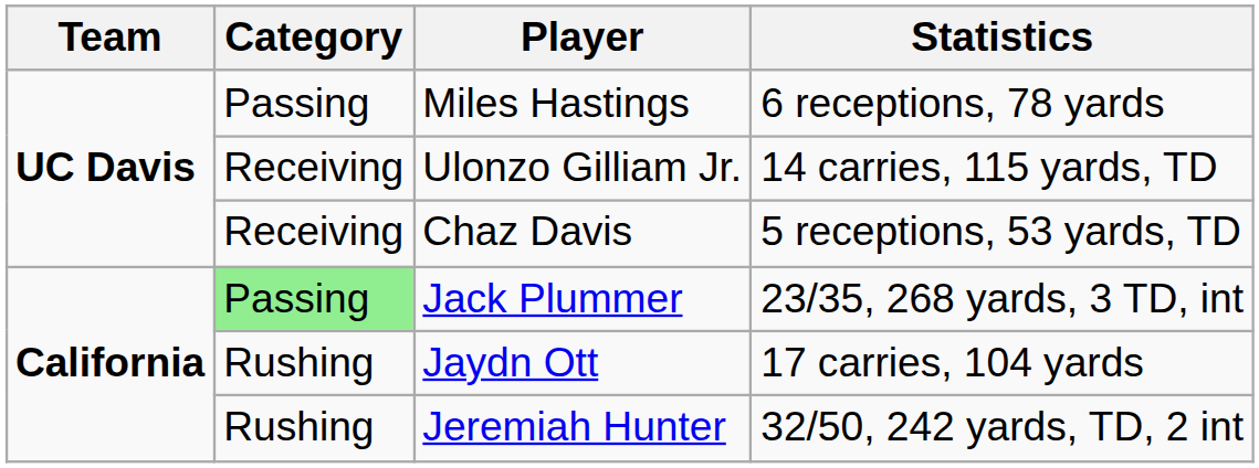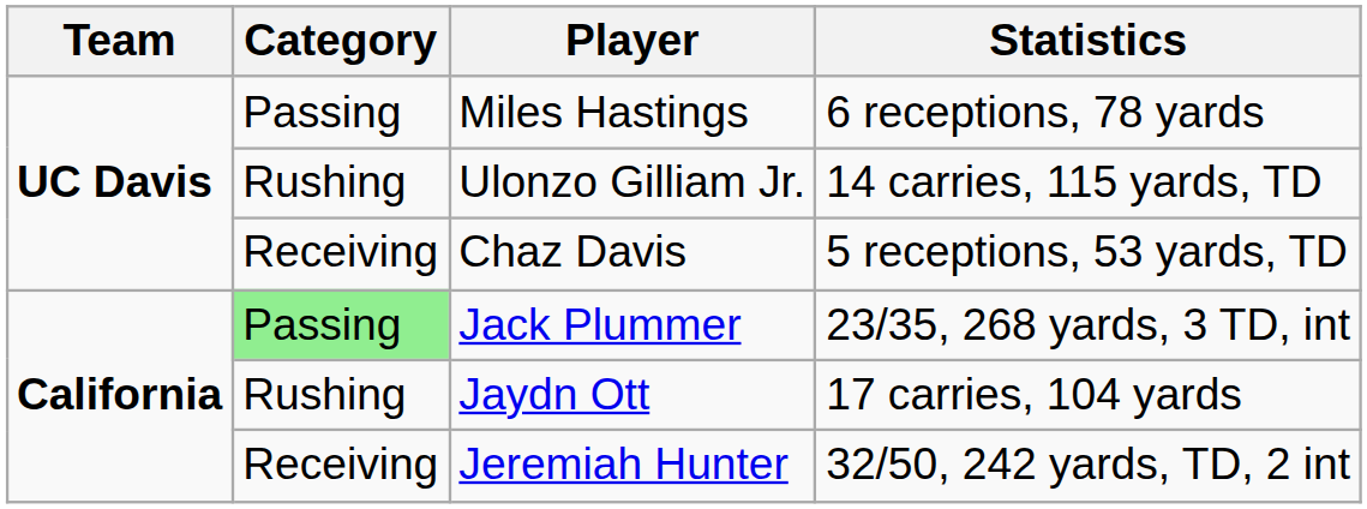Ulonzo Gilliam Jr. | Category: Receiving -> Rushing
Jeremiah Hunter | Category: Rushing -> Receiving
